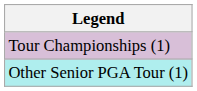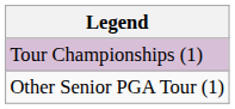row 3 | column 1: paleturquoise background -> no background
